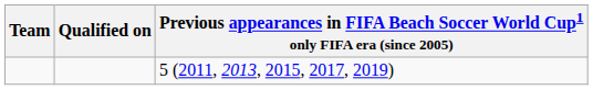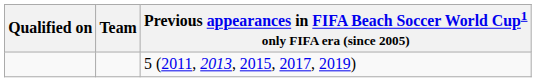columns swapped: Team <-> Qualified on
